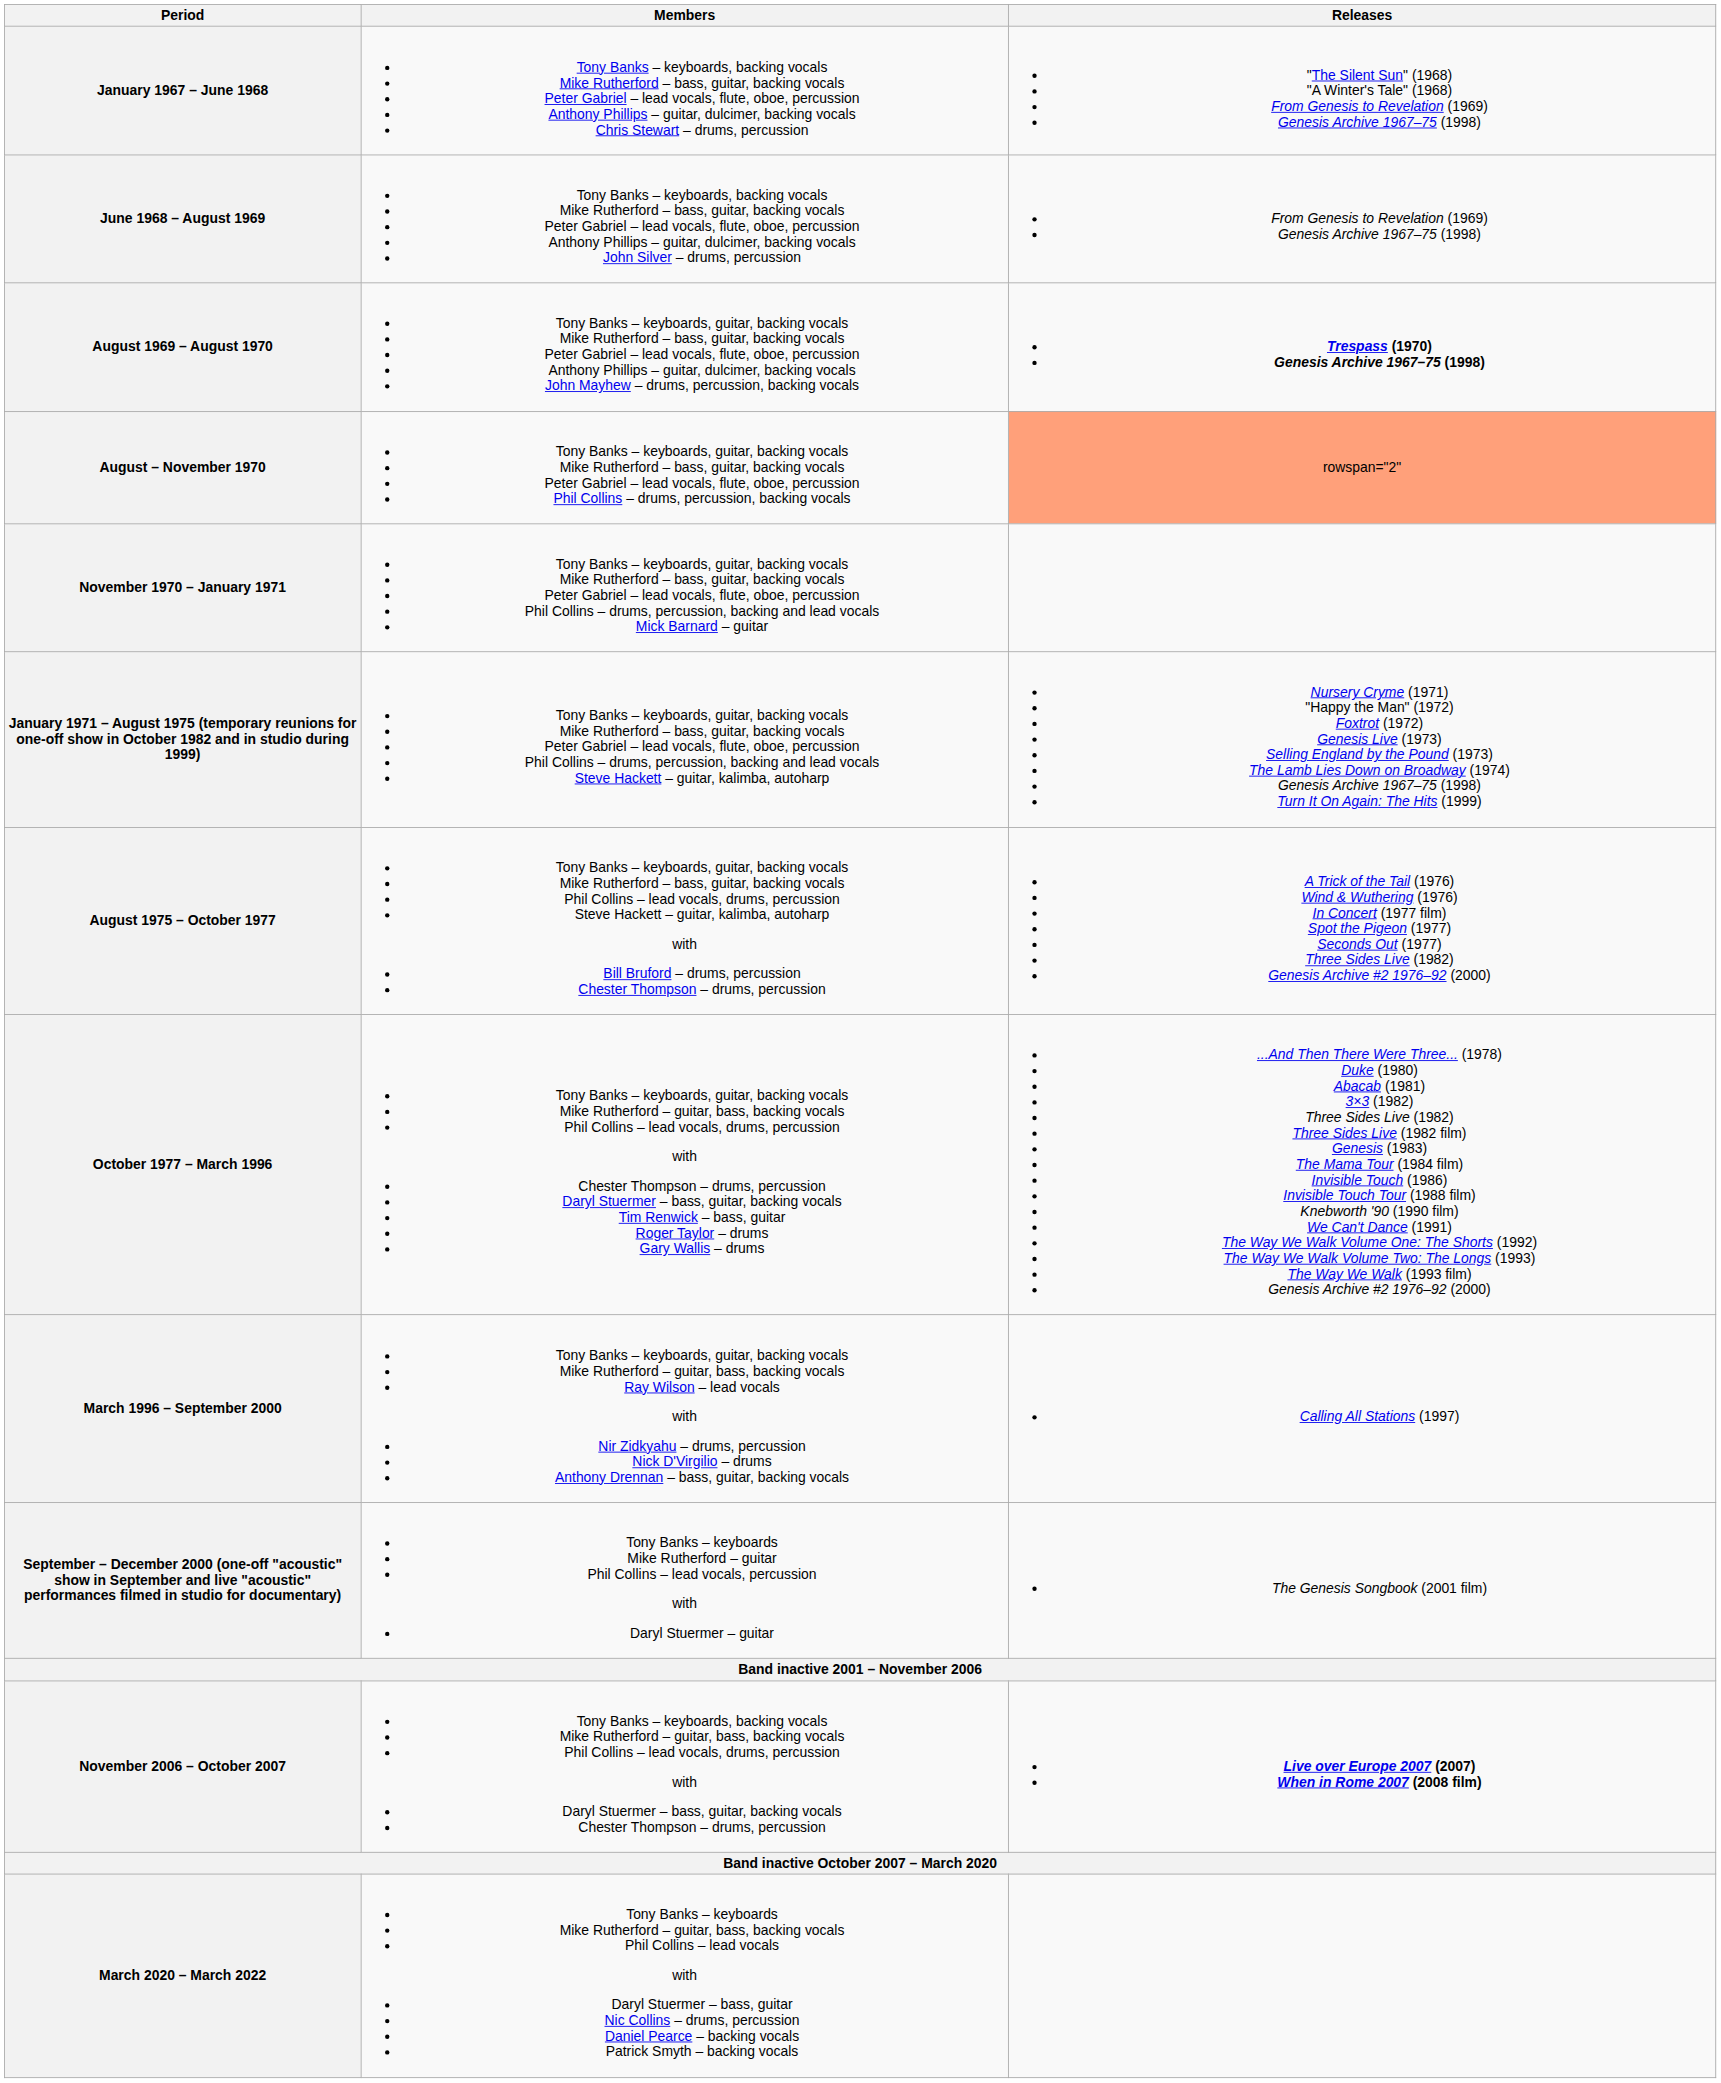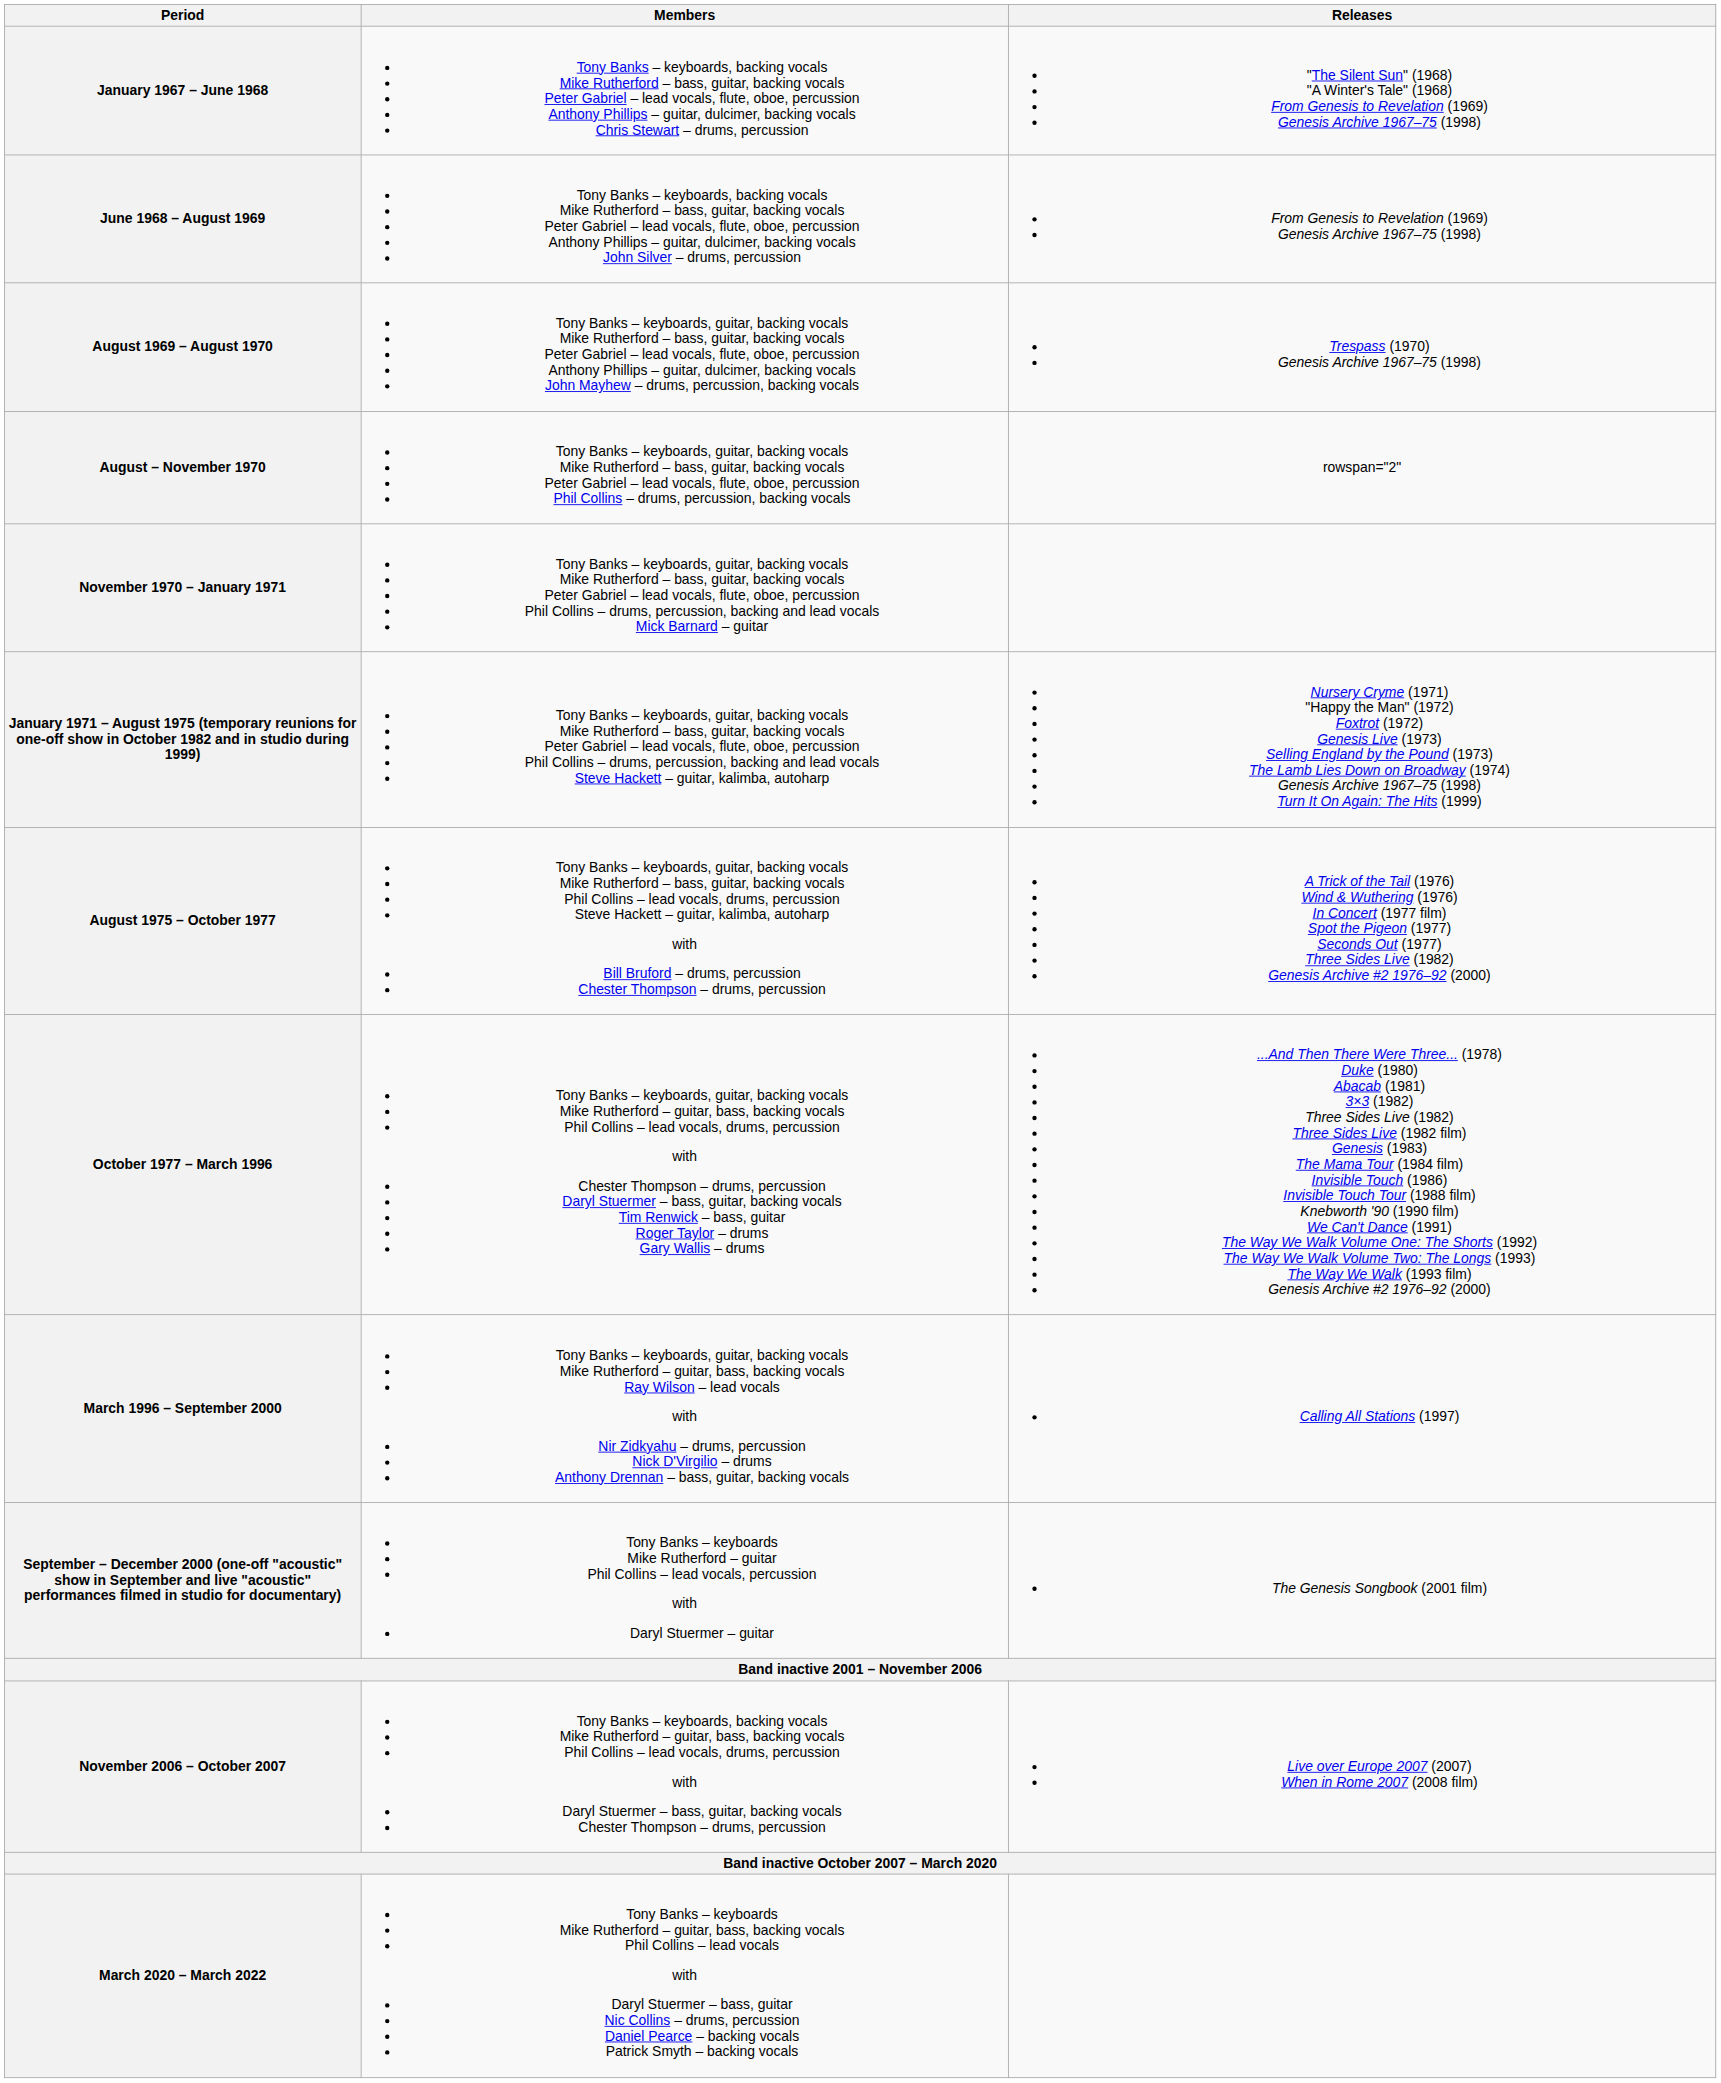August 1969 – August 1970 | Releases: bold -> normal
August – November 1970 | Releases: lightsalmon background -> no background
November 2006 – October 2007 | Releases: bold -> normal
